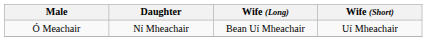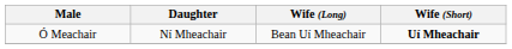Ó Meachair | Wife (Short): normal -> bold
